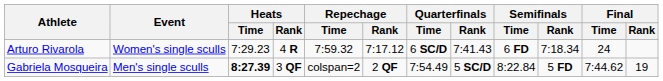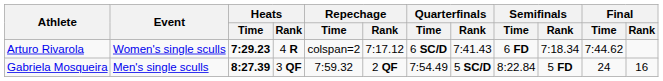Arturo Rivarola | Heats / Time: normal -> bold
Arturo Rivarola | Repechage / Time: 7:59.32 -> colspan=2
Arturo Rivarola | Final / Time: 24 -> 7:44.62
Gabriela Mosqueira | Repechage / Time: colspan=2 -> 7:59.32
Gabriela Mosqueira | Final / Time: 7:44.62 -> 24
Gabriela Mosqueira | Final / Rank: 19 -> 16
